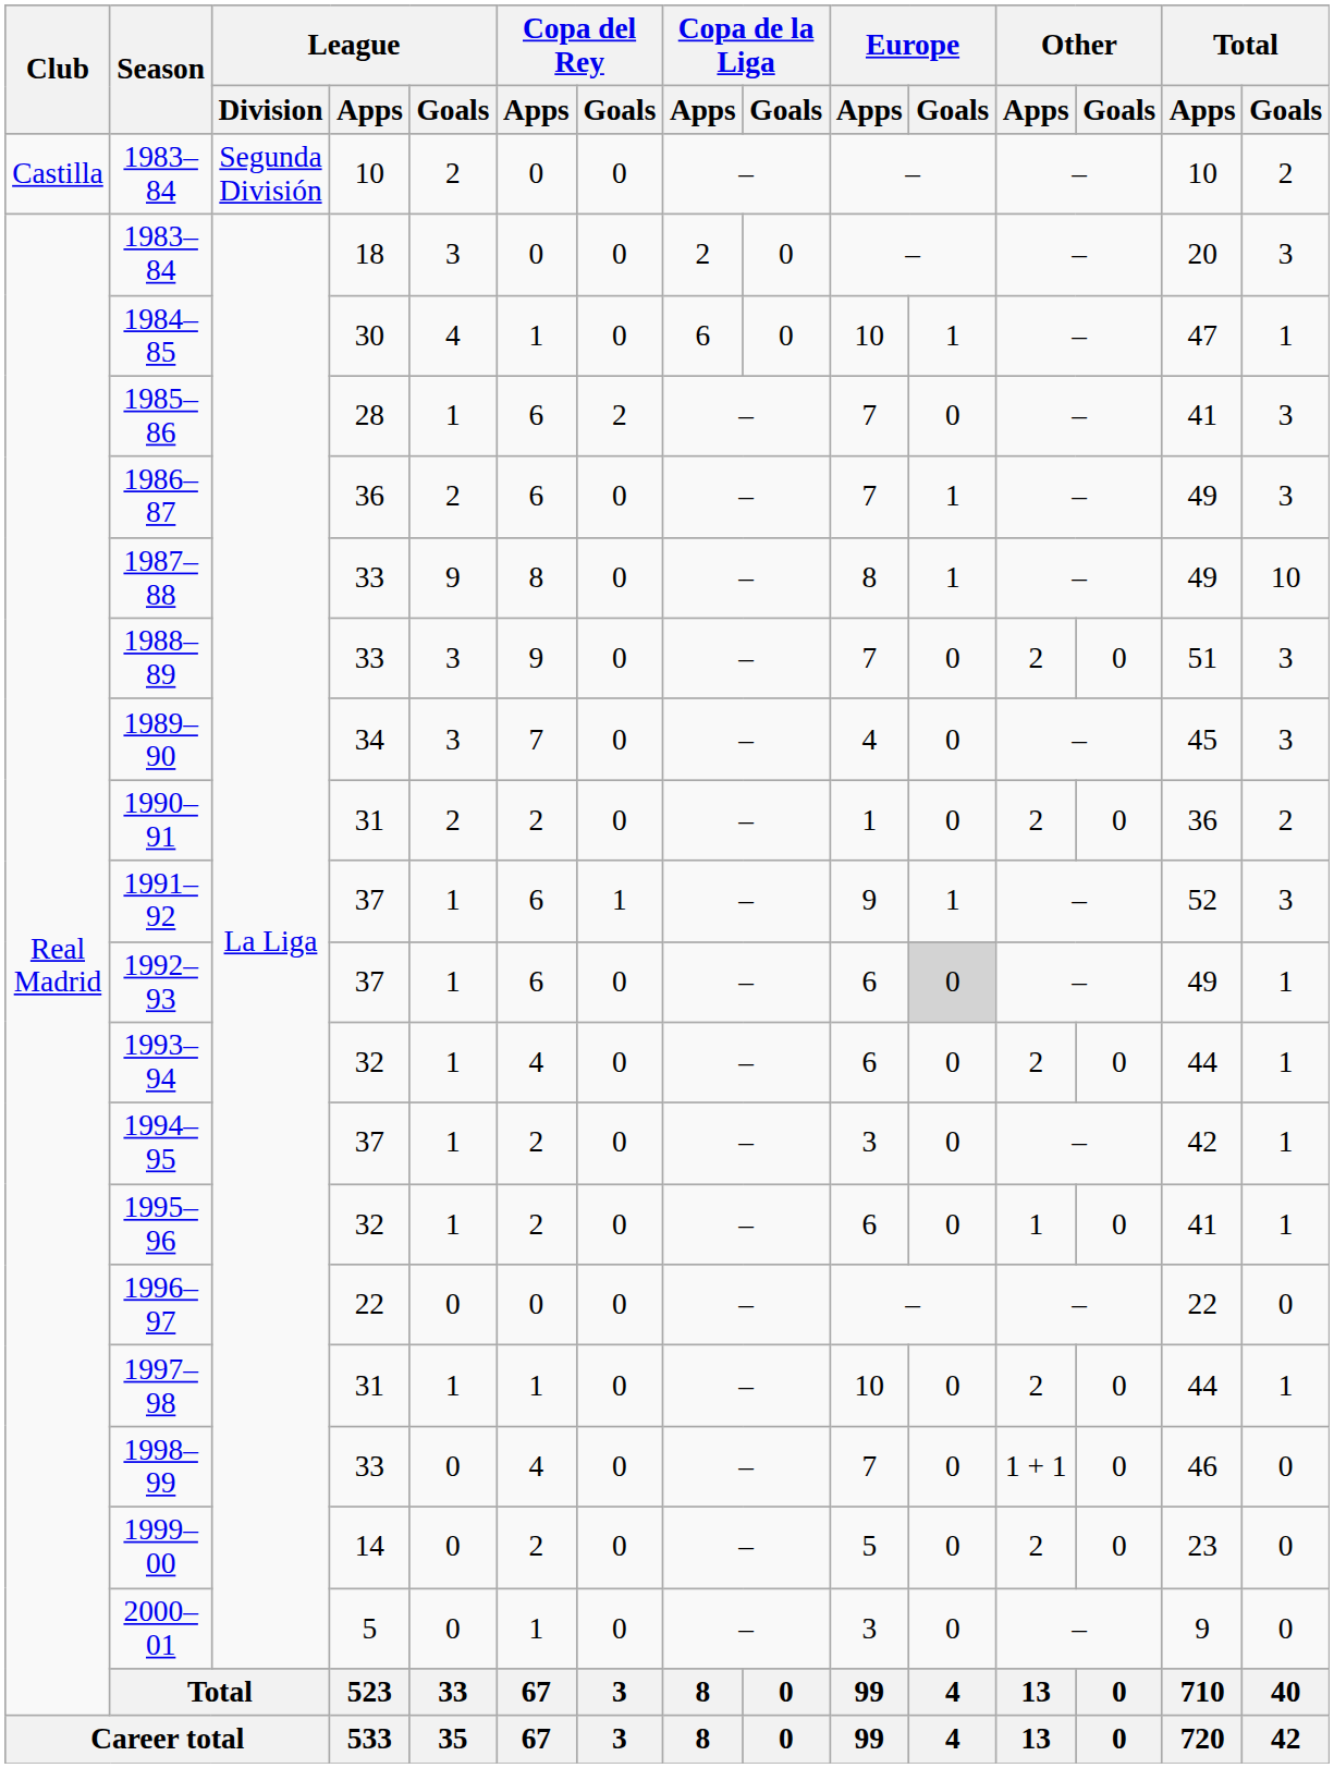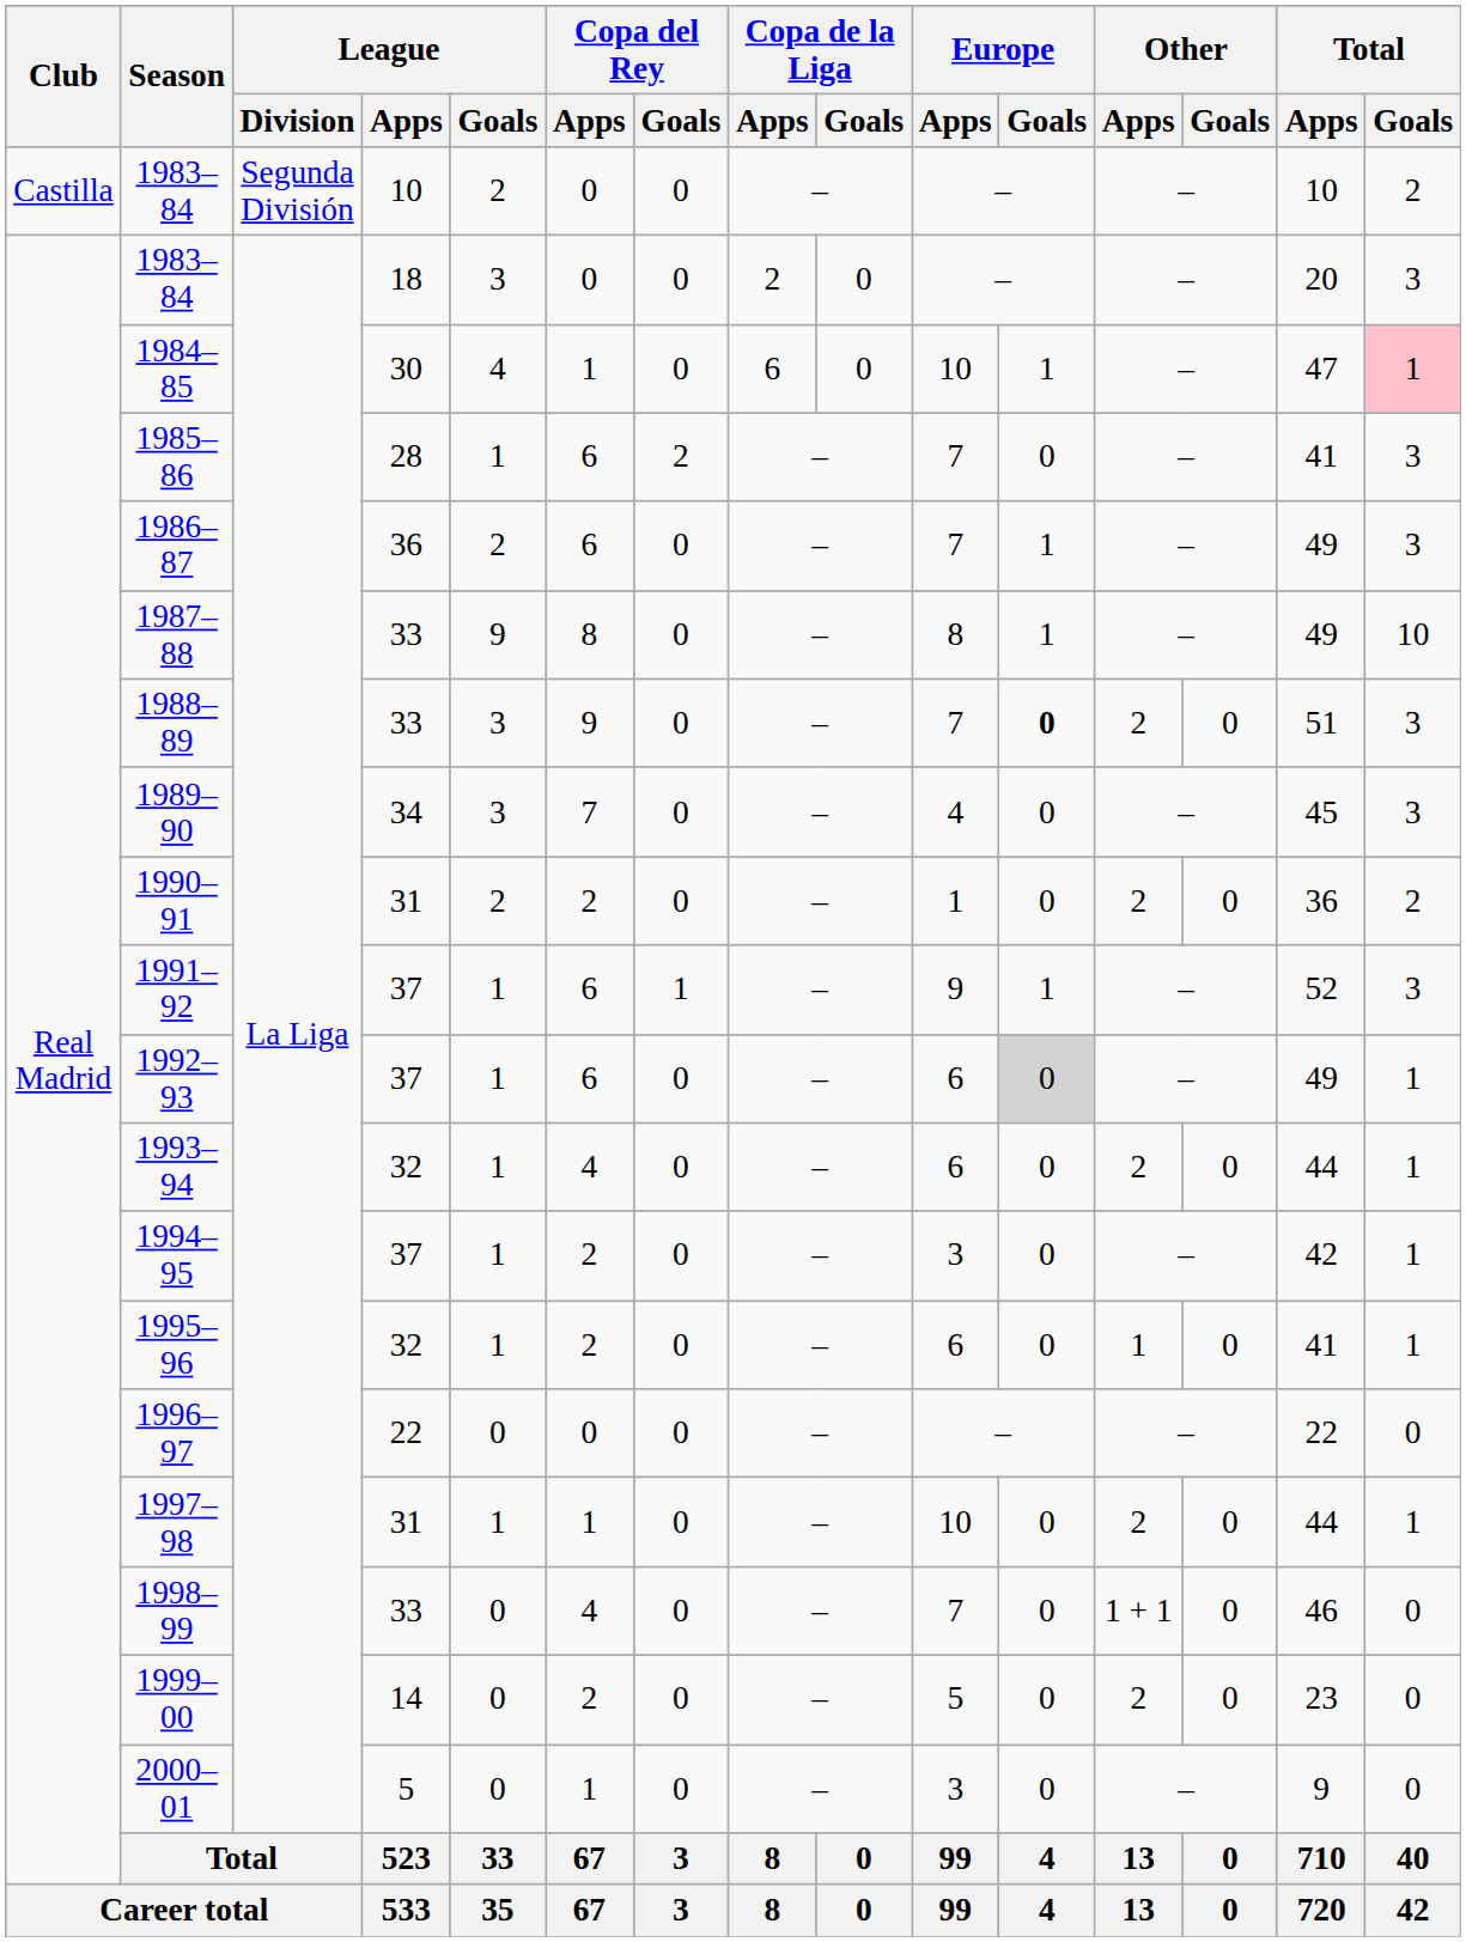1984–85 | Total / Goals: no background -> pink background
1988–89 | Europe / Goals: normal -> bold
